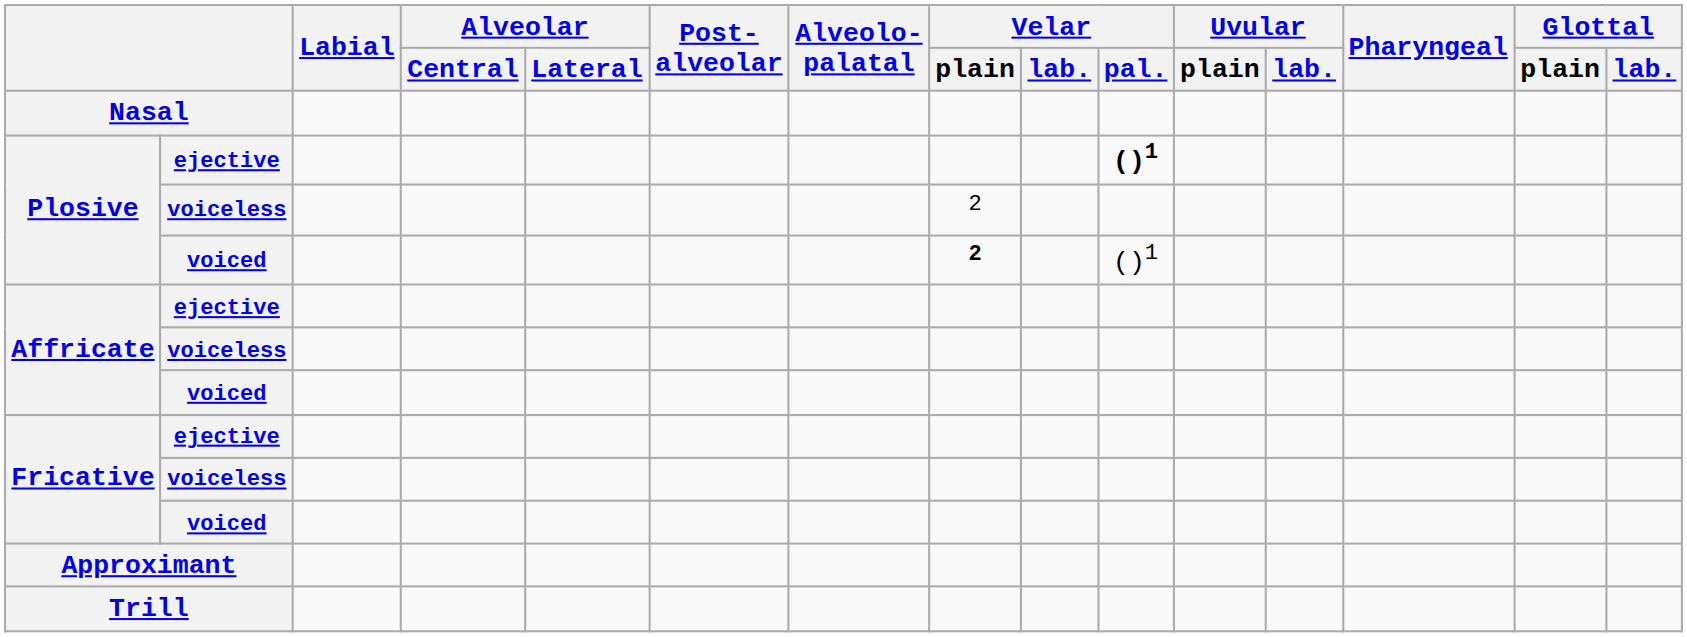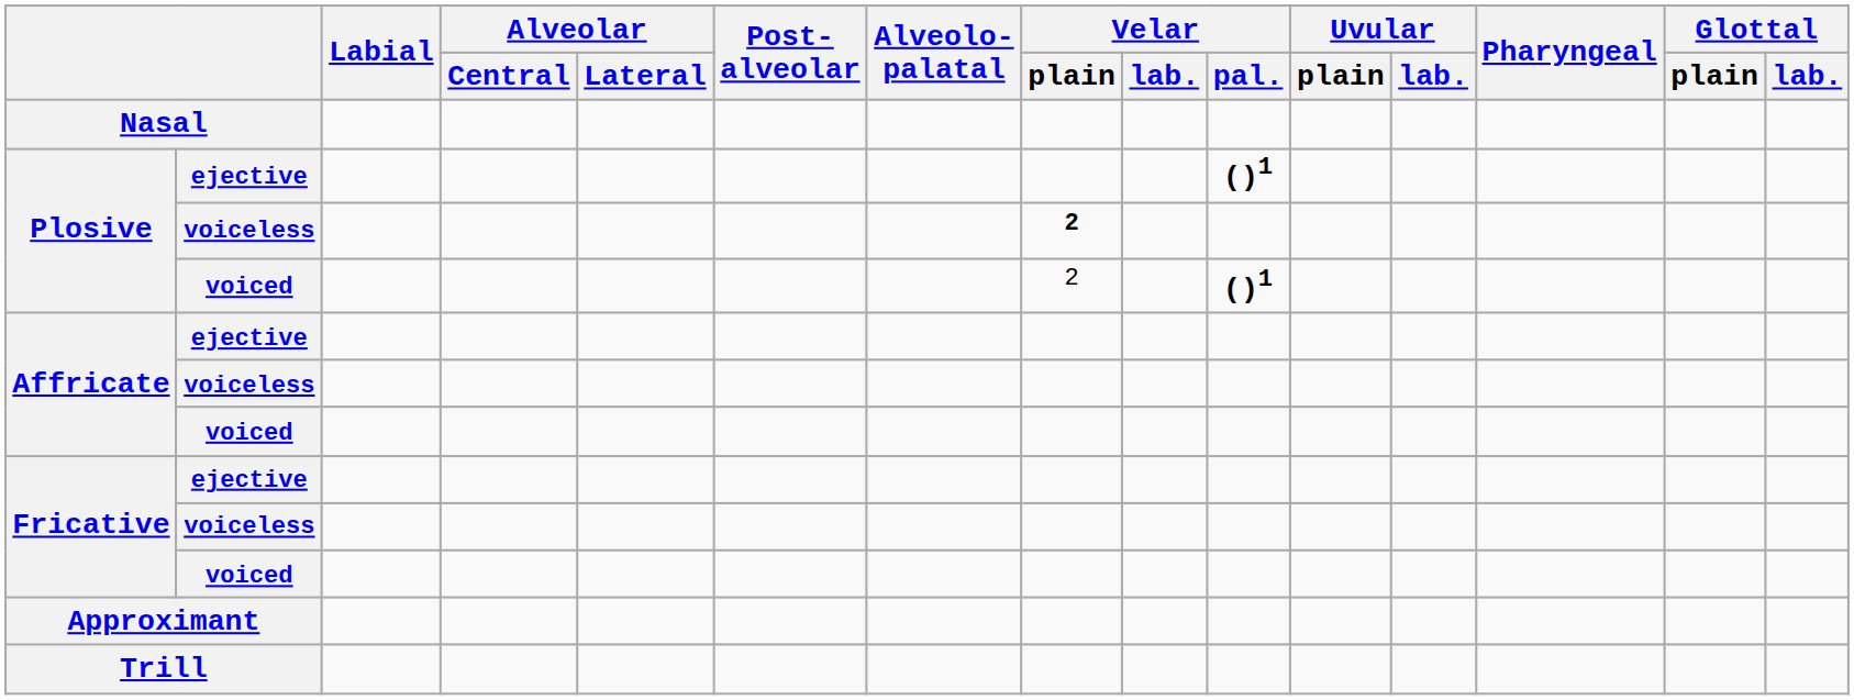Plosive / voiceless | Velar / plain: normal -> bold
Plosive / voiced | Velar / plain: bold -> normal
Plosive / voiced | Velar / pal.: normal -> bold
